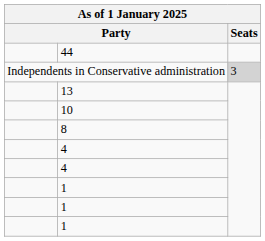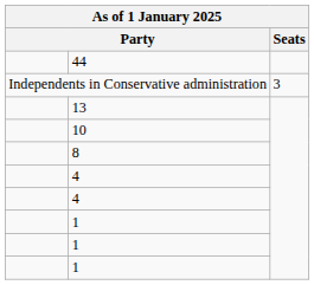Independents in Conservative administration | Seats: lightgrey background -> no background
